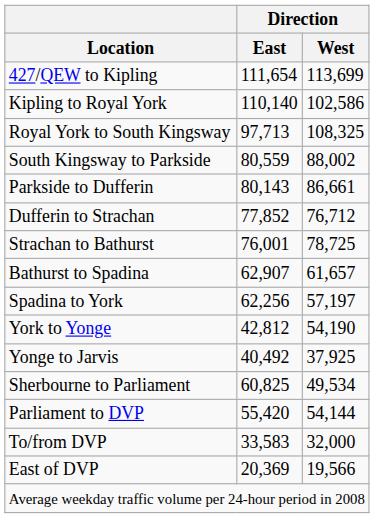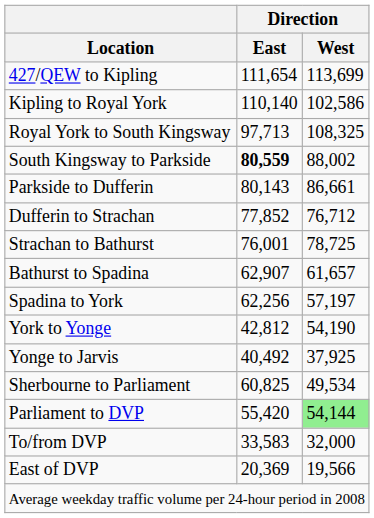South Kingsway to Parkside | Direction / East: normal -> bold
Parliament to DVP | Direction / West: no background -> lightgreen background
